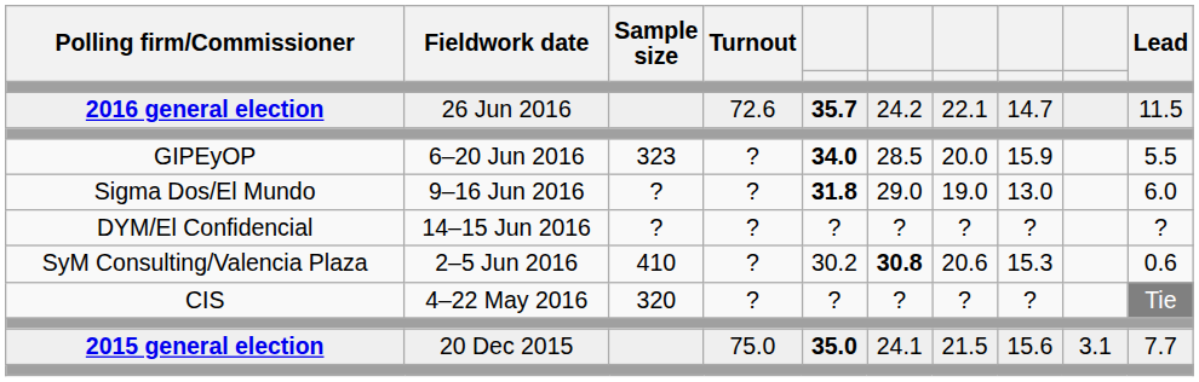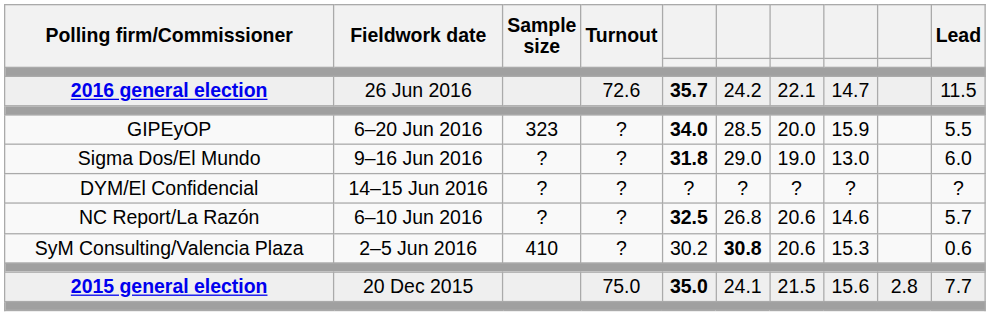+ row: NC Report/La Razón | 6–10 Jun 2016 | ? | ? | 32.5 | 26.8 | 20.6 | 14.6 | 5.7
- row: CIS | 4–22 May 2016 | 320 | ? | ? | ? | ? | ? | Tie
2015 general election | column 9: 3.1 -> 2.8
